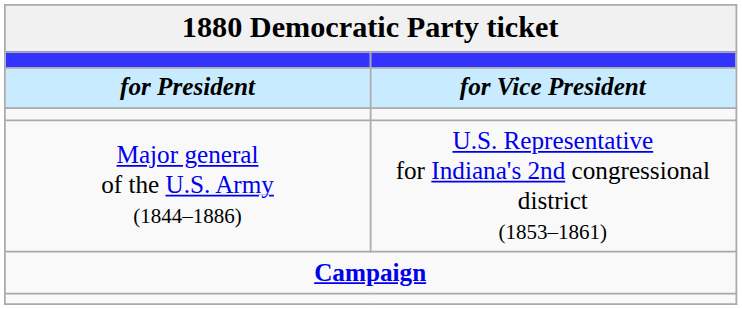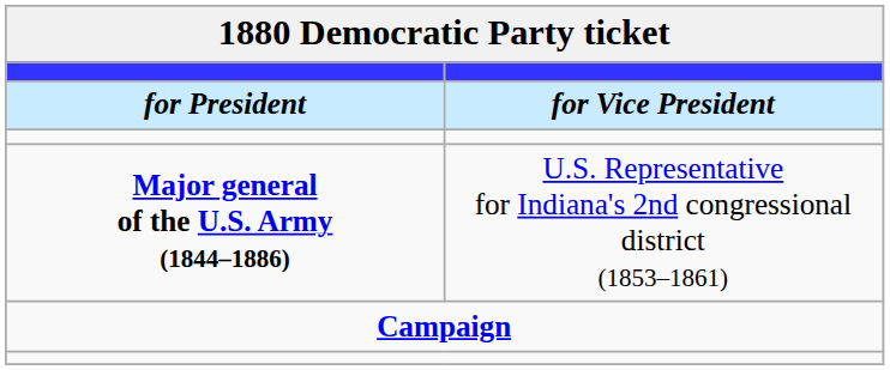Major general of the U.S. Army (1844–1886) | column 1: normal -> bold
